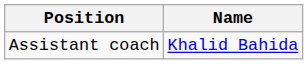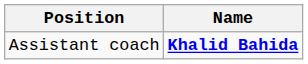Assistant coach | Name: normal -> bold
